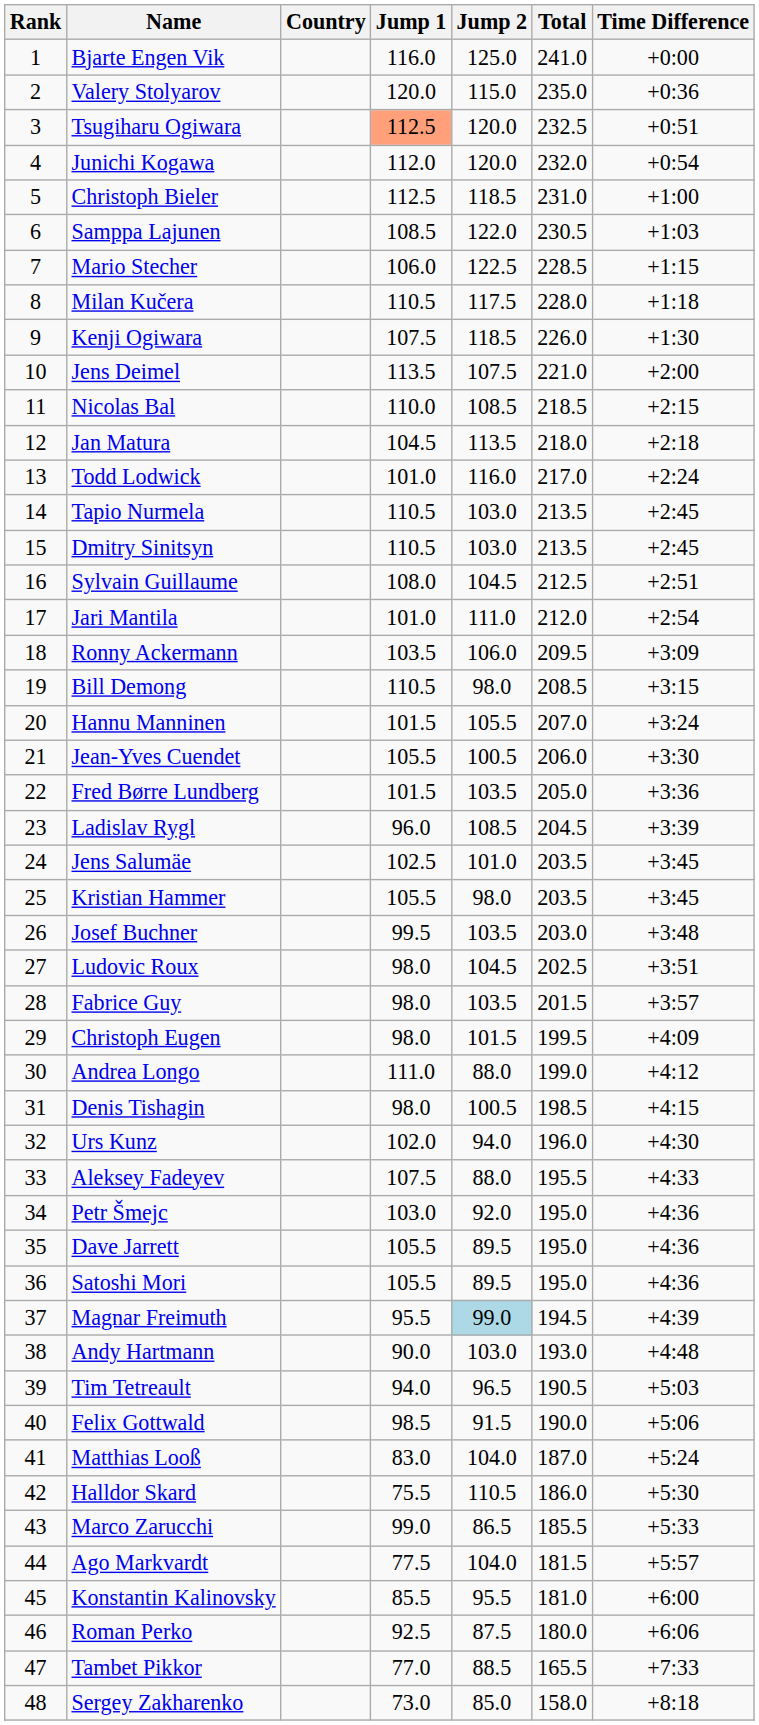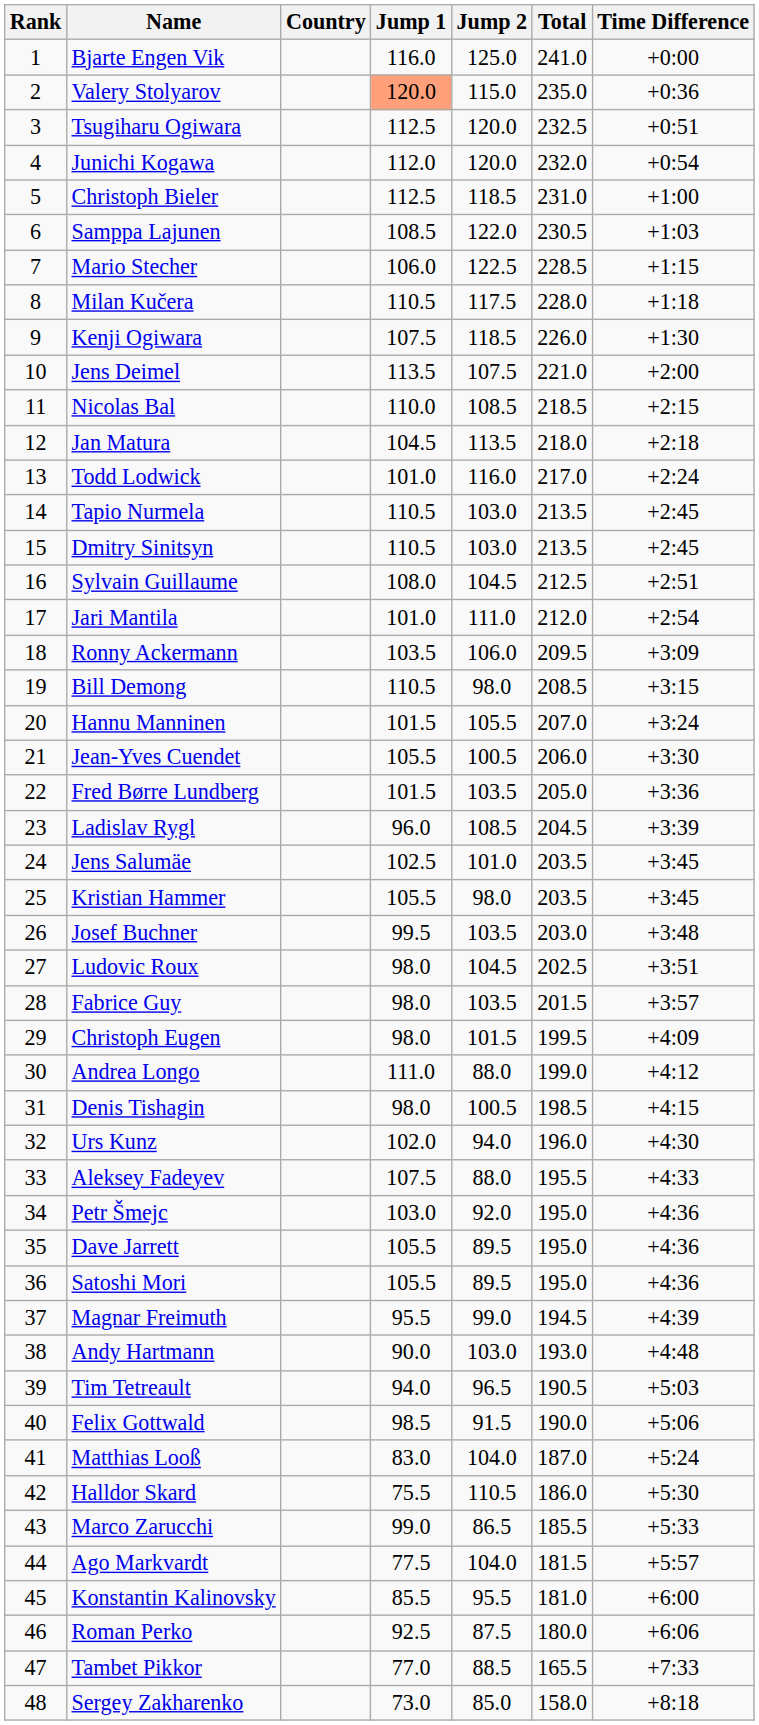Valery Stolyarov | Jump 1: no background -> lightsalmon background
Tsugiharu Ogiwara | Jump 1: lightsalmon background -> no background
Magnar Freimuth | Jump 2: lightblue background -> no background
